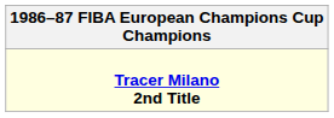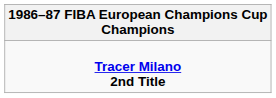row 2 | column 1: lightyellow background -> no background
